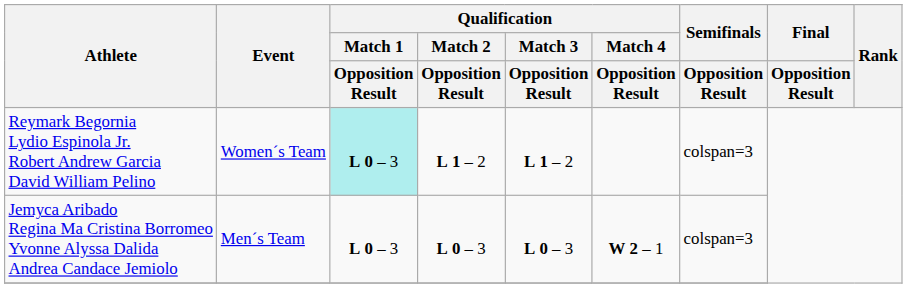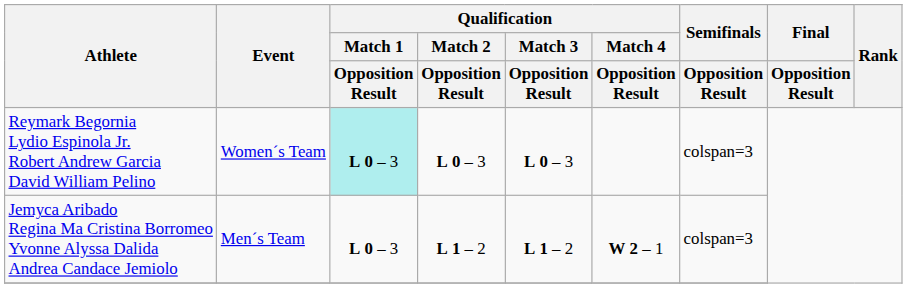row 4 | Qualification / Match 2 / Opposition Result: L 1 – 2 -> L 0 – 3
row 4 | Qualification / Match 3 / Opposition Result: L 1 – 2 -> L 0 – 3
row 5 | Qualification / Match 2 / Opposition Result: L 0 – 3 -> L 1 – 2
row 5 | Qualification / Match 3 / Opposition Result: L 0 – 3 -> L 1 – 2
